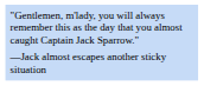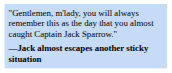row 2 | column 1: normal -> bold
